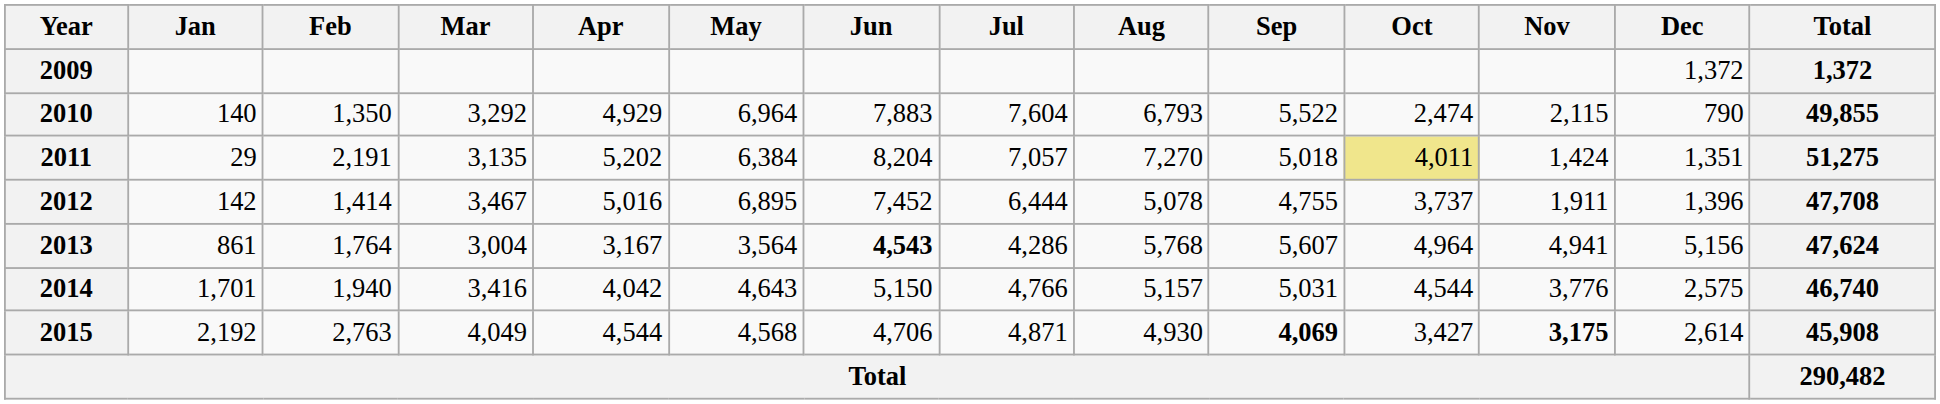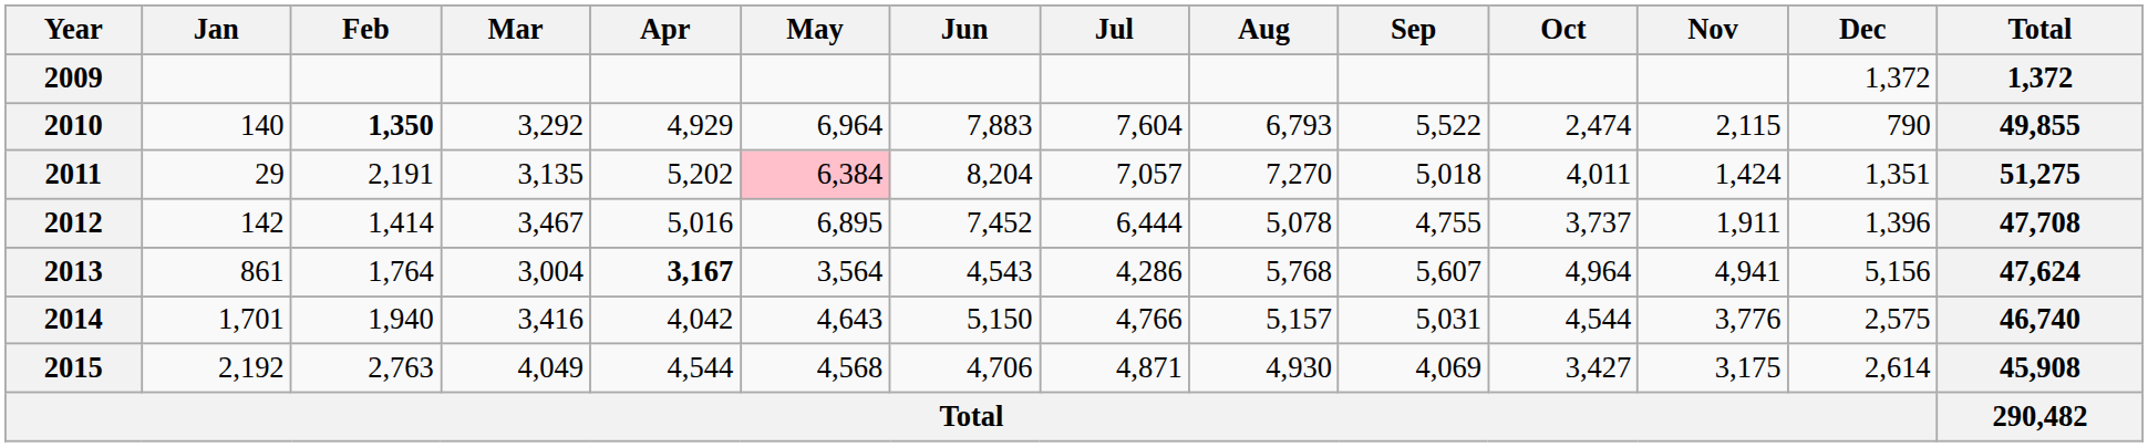2010 | Feb: normal -> bold
2011 | May: no background -> pink background
2011 | Oct: khaki background -> no background
2013 | Apr: normal -> bold
2013 | Jun: bold -> normal
2015 | Sep: bold -> normal
2015 | Nov: bold -> normal
